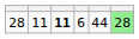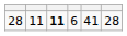row 2 | column 5: 44 -> 41
row 2 | column 6: lightgreen background -> no background
